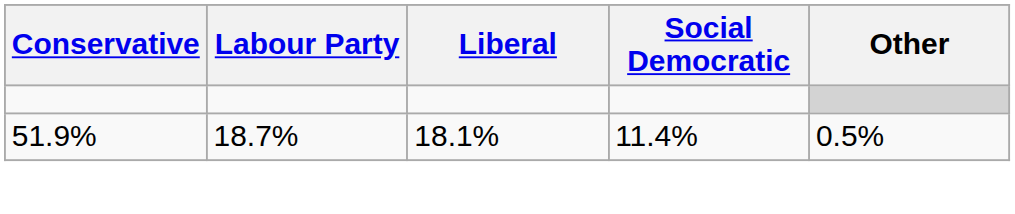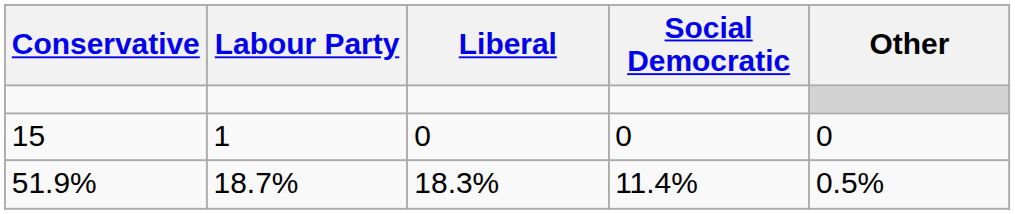+ row: 15 | 1 | 0 | 0 | 0
51.9% | Liberal: 18.1% -> 18.3%
